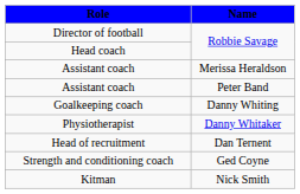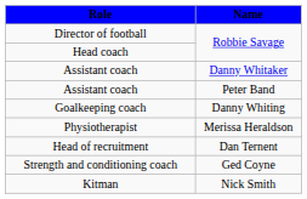row 4 | Name: Merissa Heraldson -> Danny Whitaker
row 7 | Name: Danny Whitaker -> Merissa Heraldson
